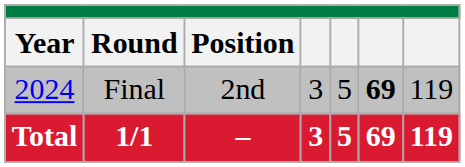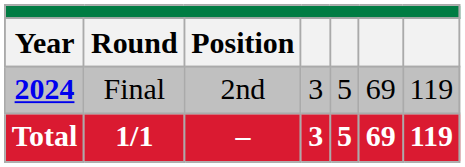Final | Year: normal -> bold
Final | column 6: bold -> normal
